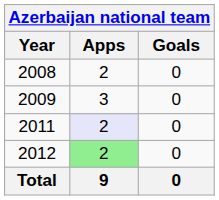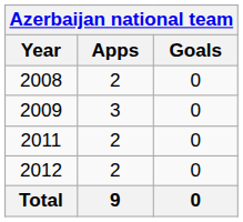2011 | Apps: lavender background -> no background
2012 | Apps: lightgreen background -> no background
